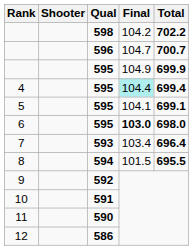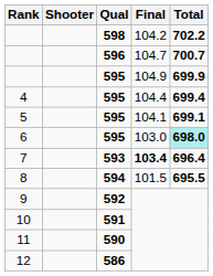4 | Final: paleturquoise background -> no background
6 | Final: bold -> normal
6 | Total: no background -> paleturquoise background
7 | Final: normal -> bold
